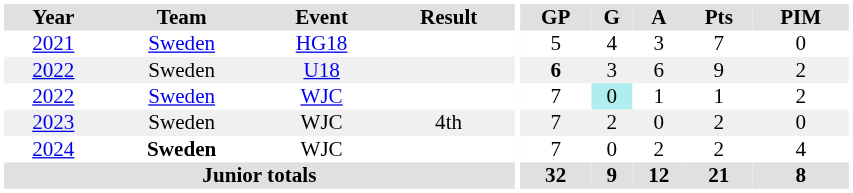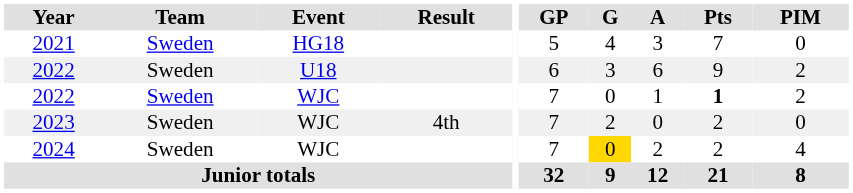2022 / U18 | GP: bold -> normal
2022 / WJC | G: paleturquoise background -> no background
2022 / WJC | Pts: normal -> bold
2024 | Team: bold -> normal
2024 | G: no background -> gold background
